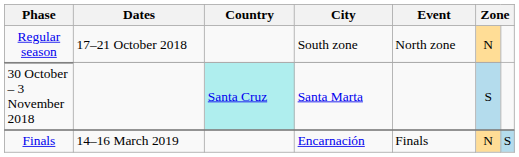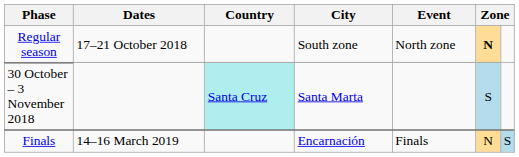Regular season / 17–21 October 2018 | column 6: normal -> bold
